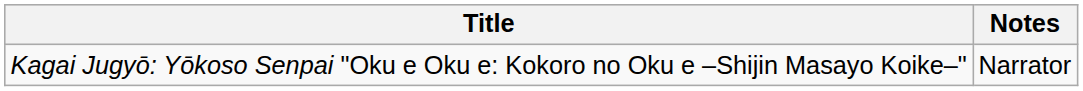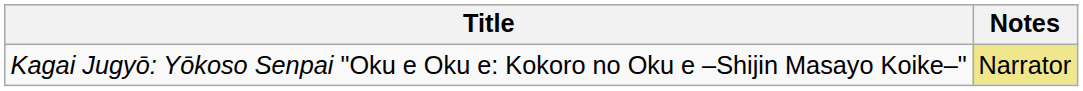row 2 | Notes: no background -> khaki background
